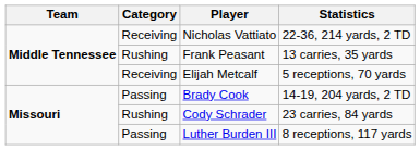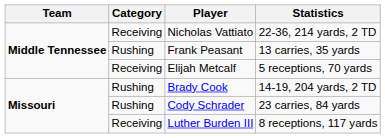Brady Cook | Category: Passing -> Rushing
Luther Burden III | Category: Passing -> Receiving
